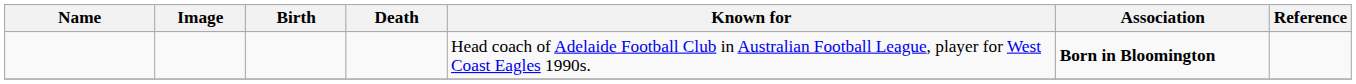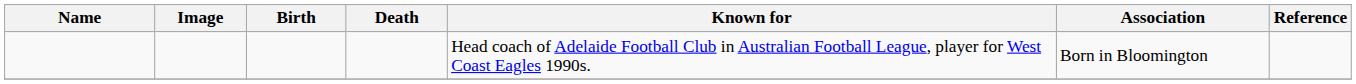row 2 | Association: bold -> normal
